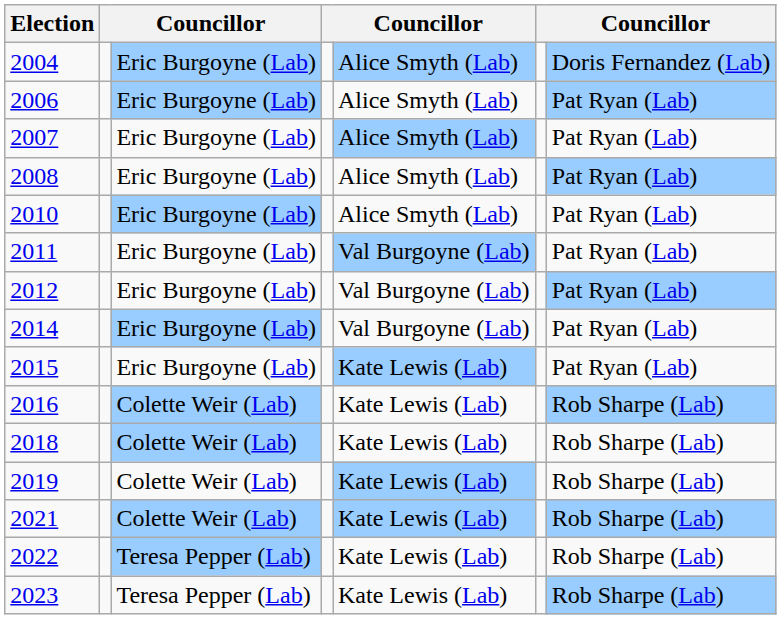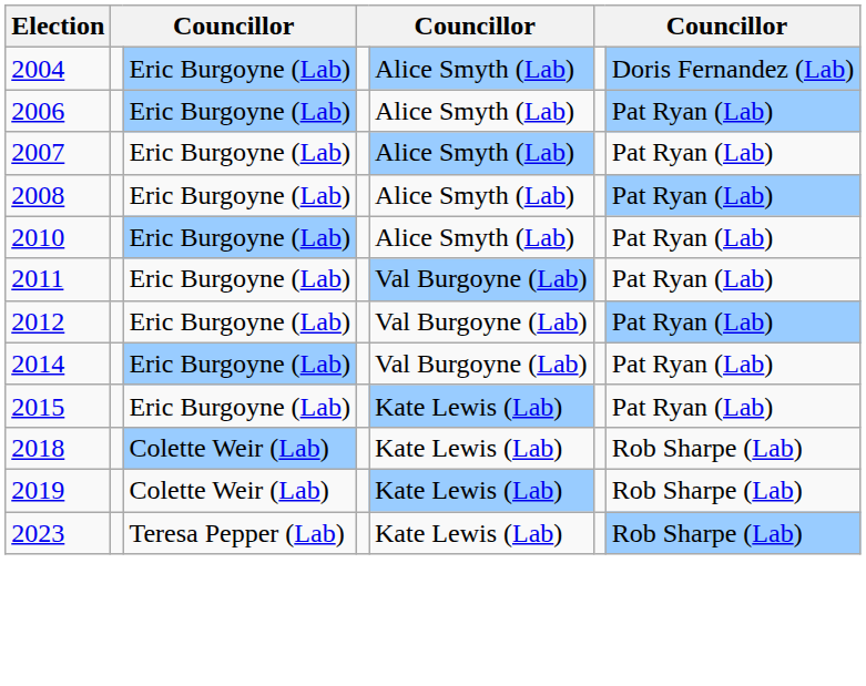- row: 2016 | Colette Weir (Lab) | Kate Lewis (Lab) | Rob Sharpe (Lab)
- row: 2021 | Colette Weir (Lab) | Kate Lewis (Lab) | Rob Sharpe (Lab)
- row: 2022 | Teresa Pepper (Lab) | Kate Lewis (Lab) | Rob Sharpe (Lab)
